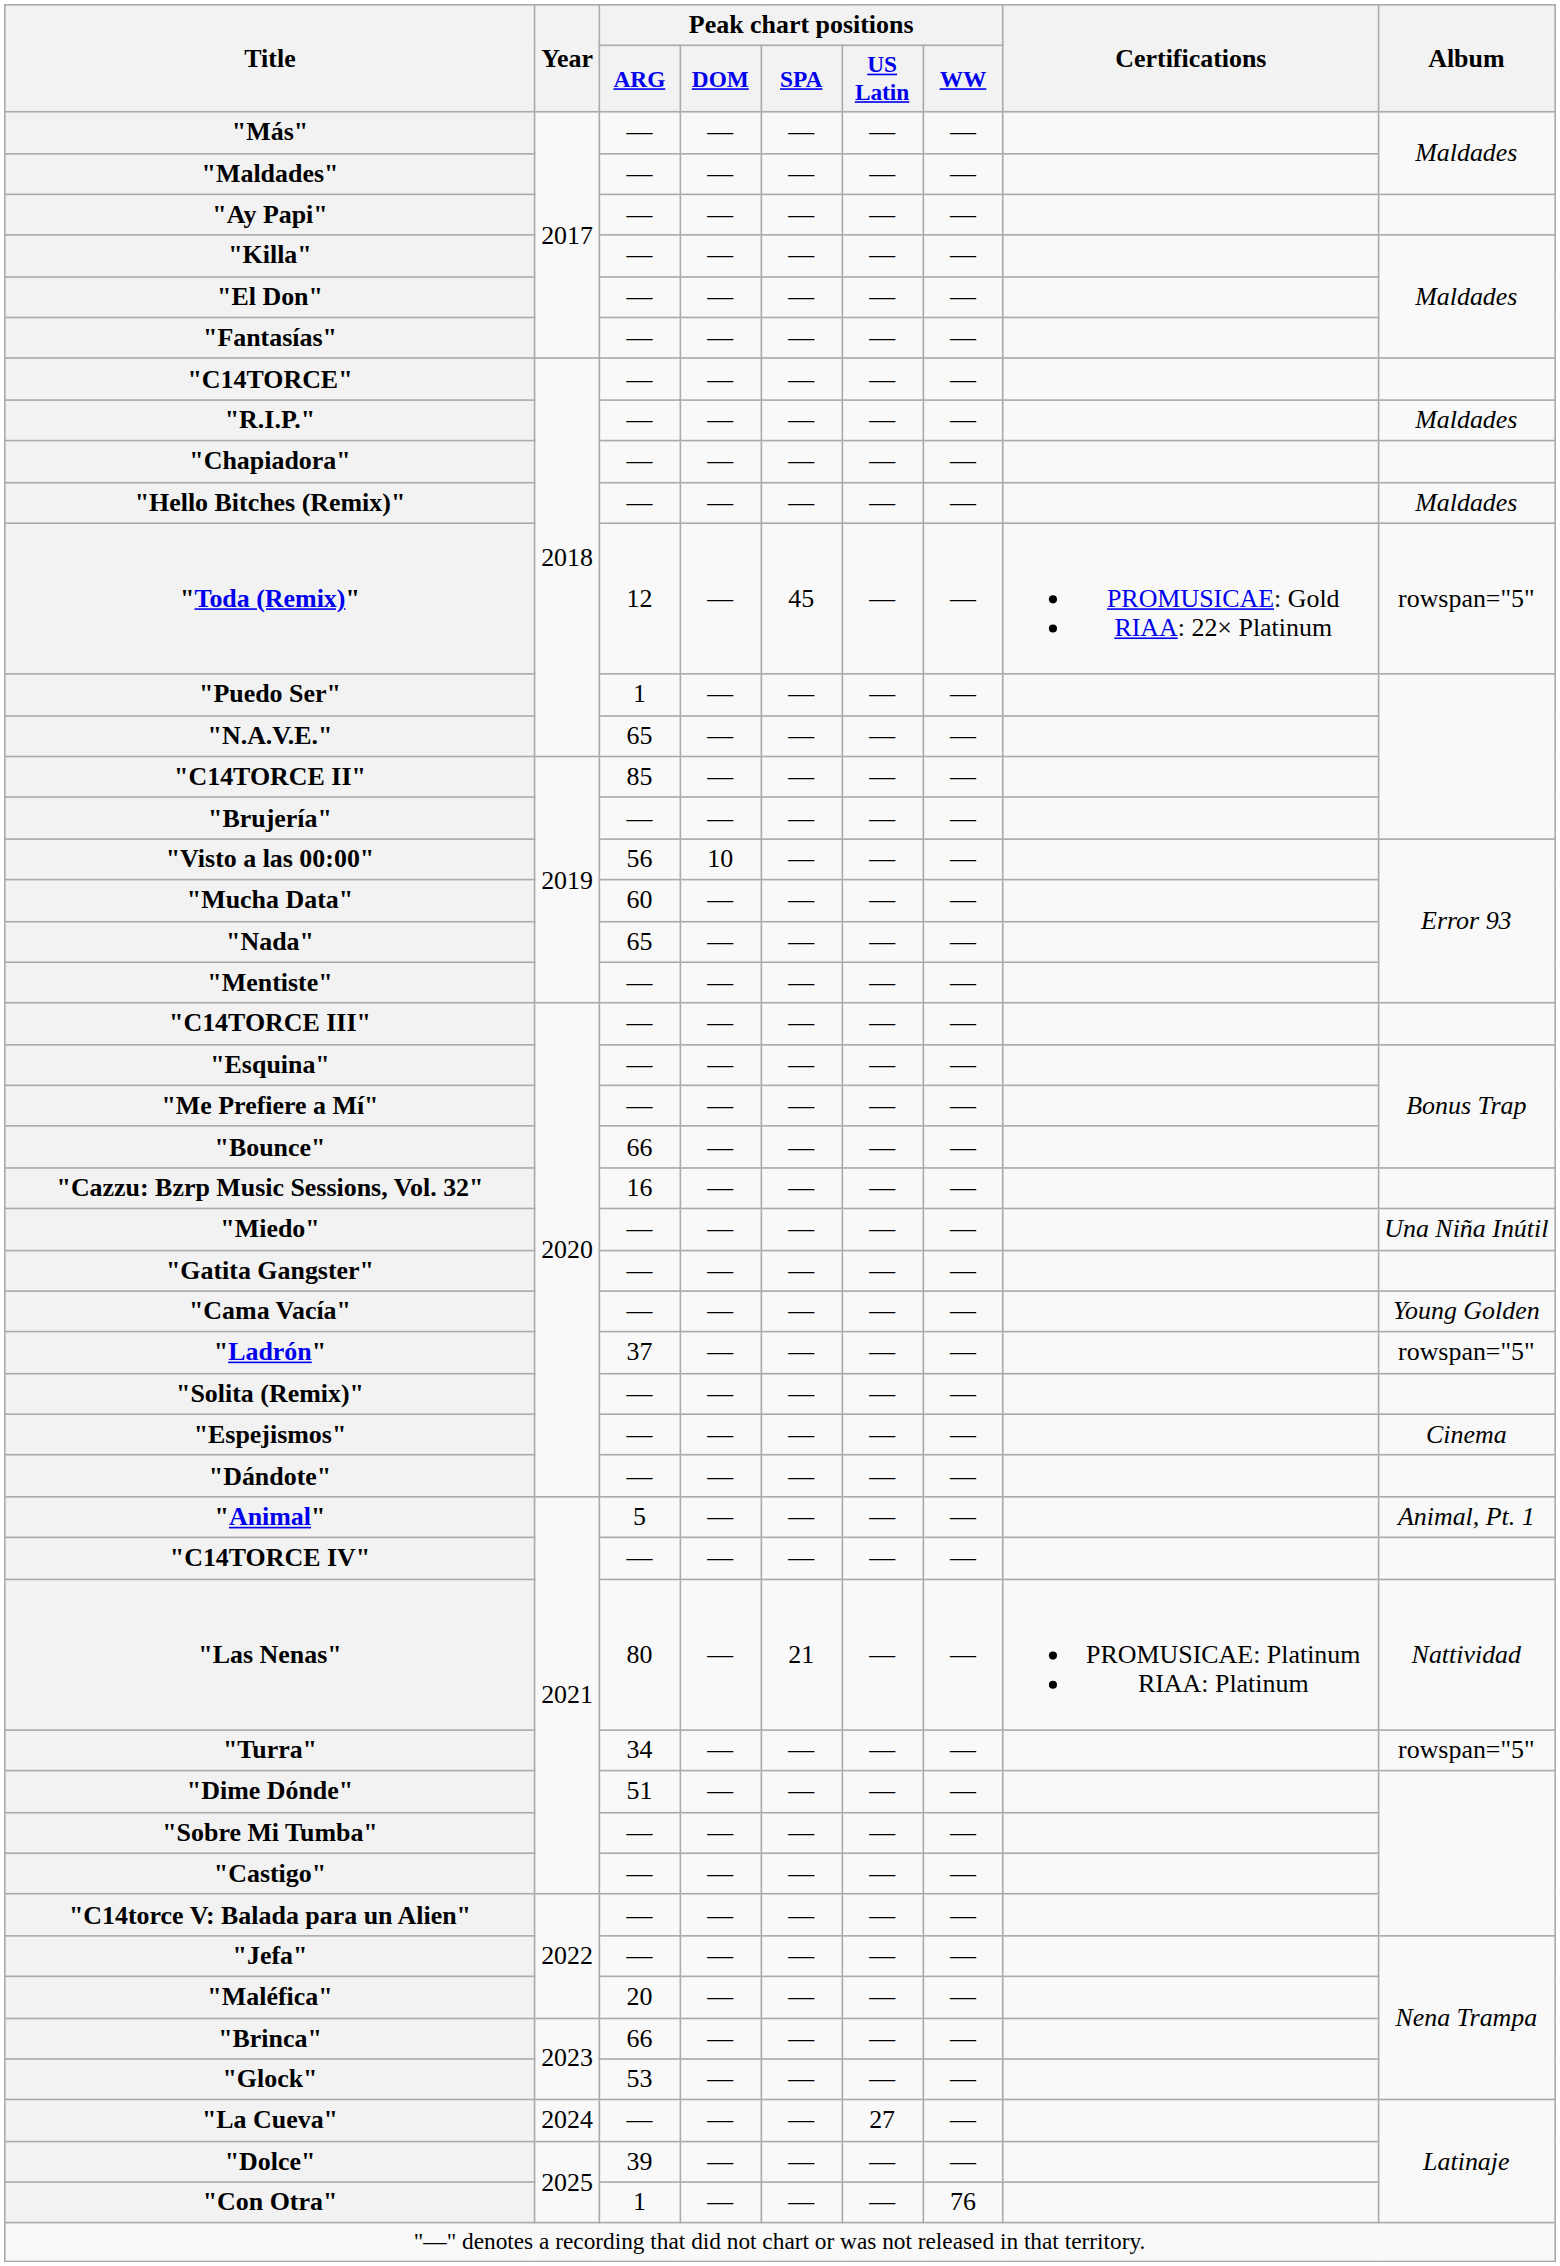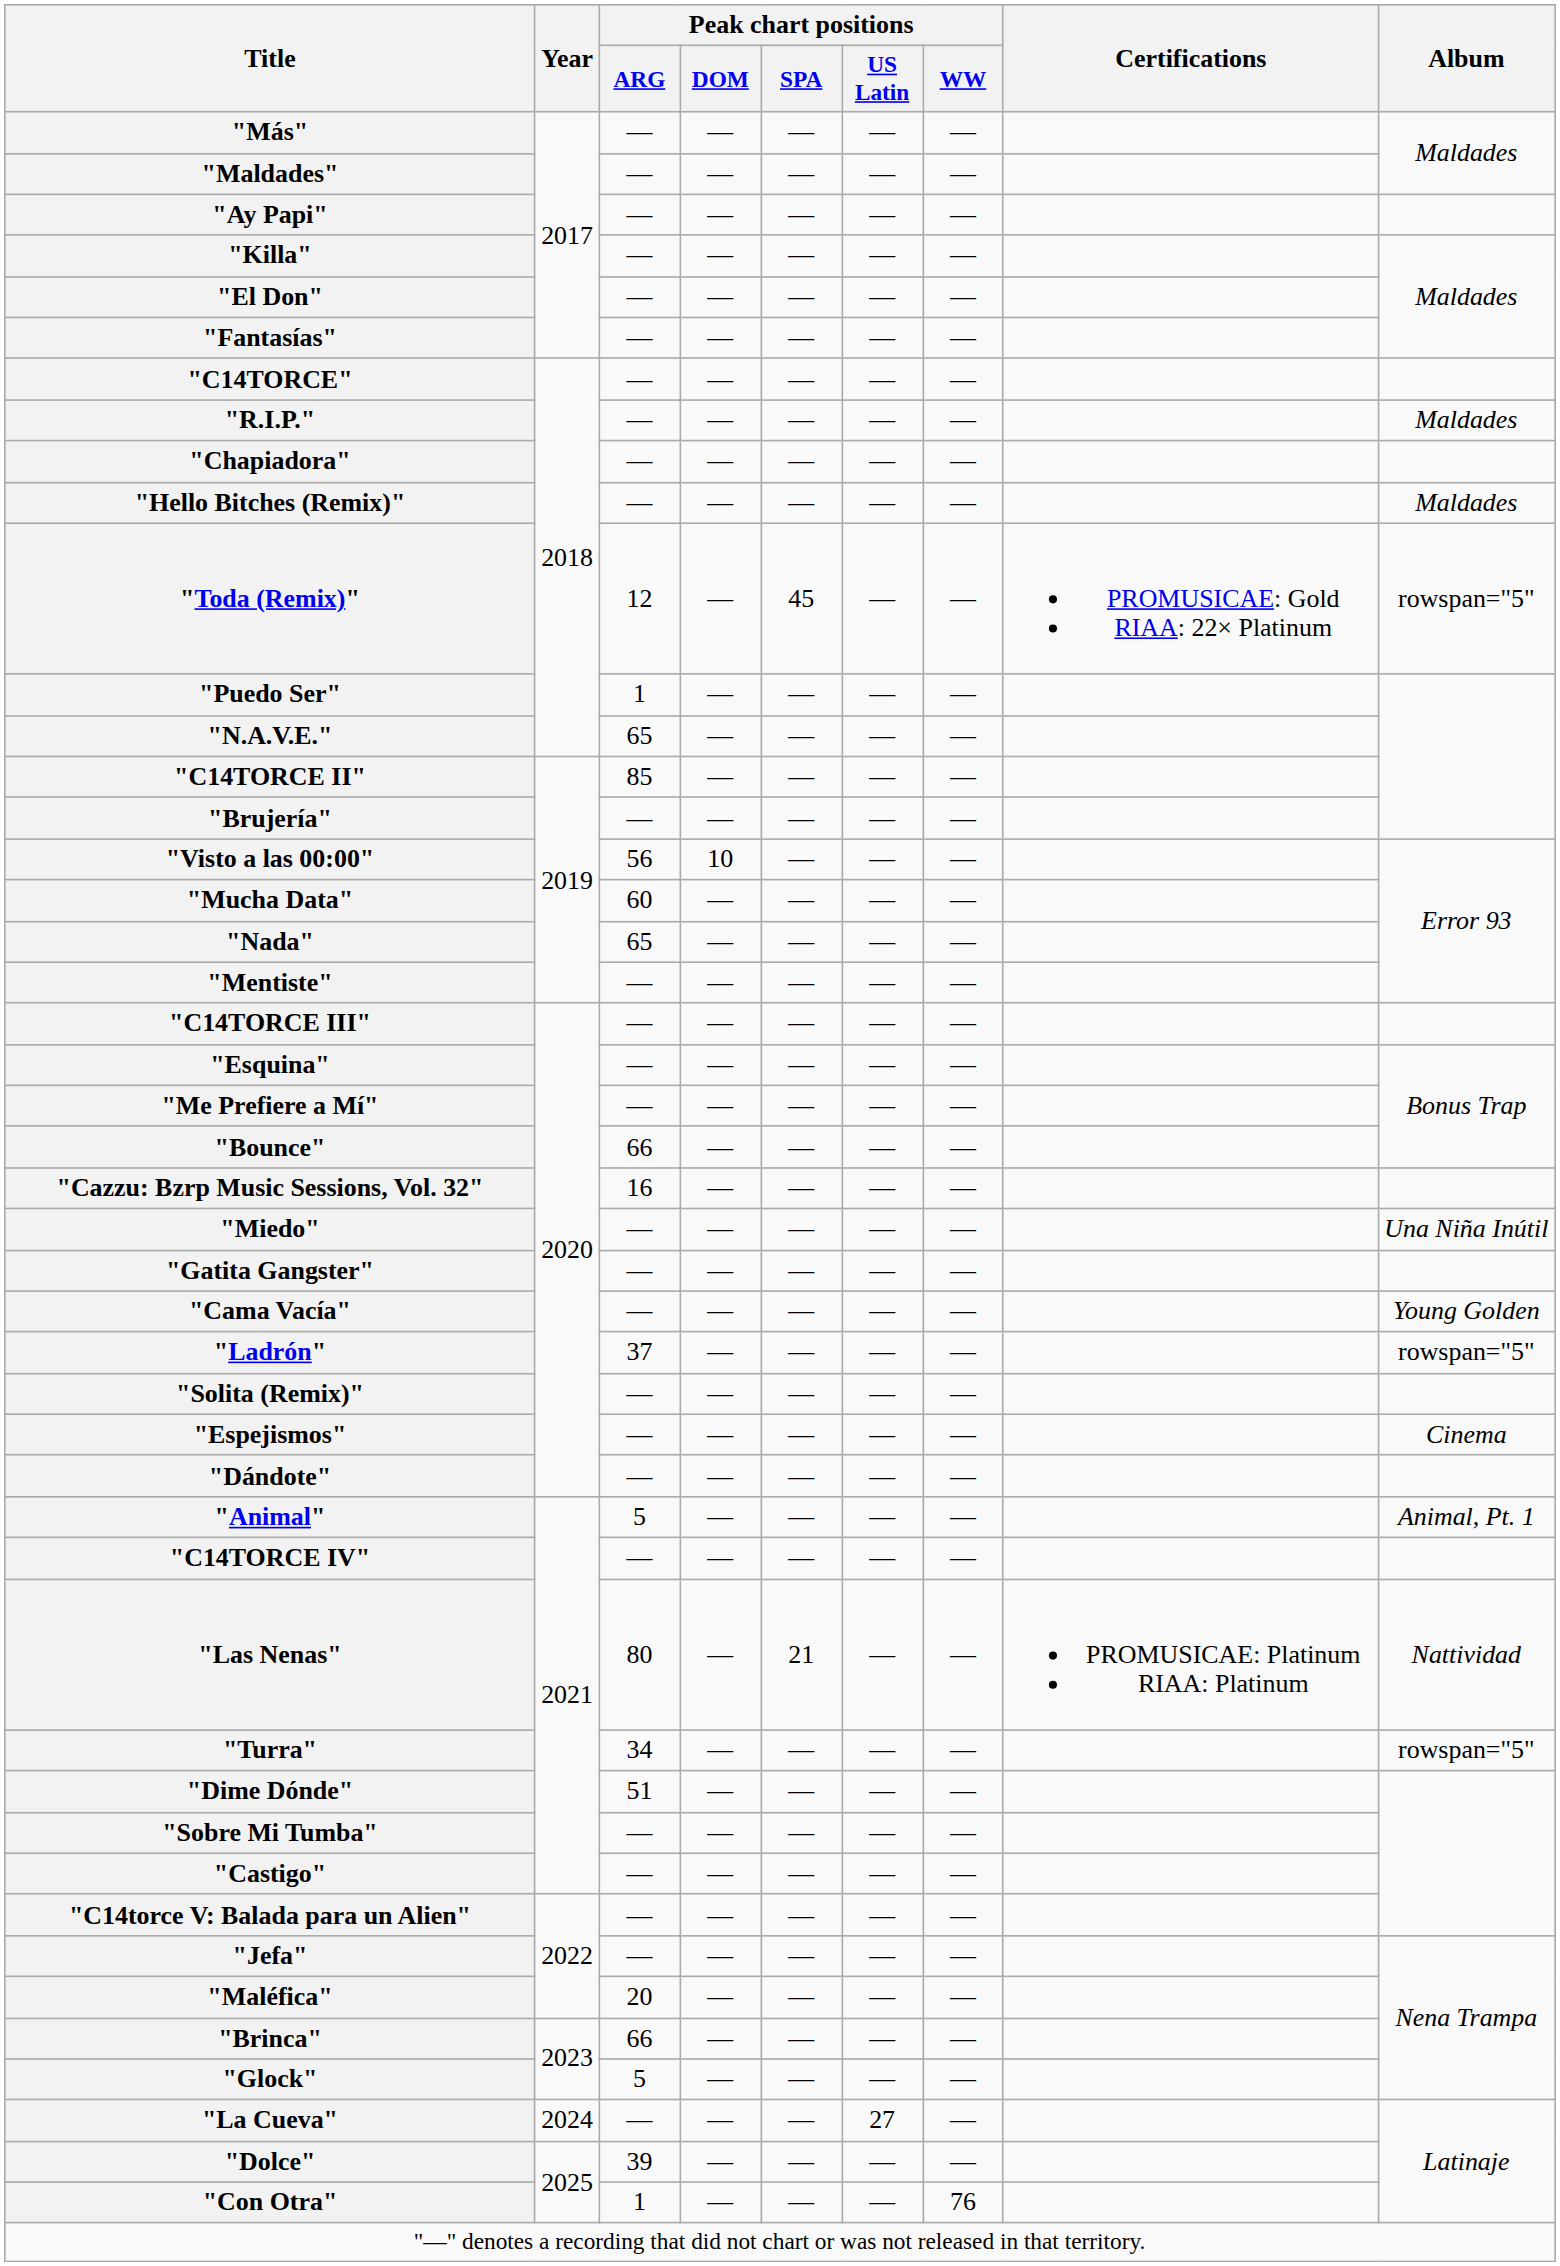"Glock" | Peak chart positions / ARG: 53 -> 5
